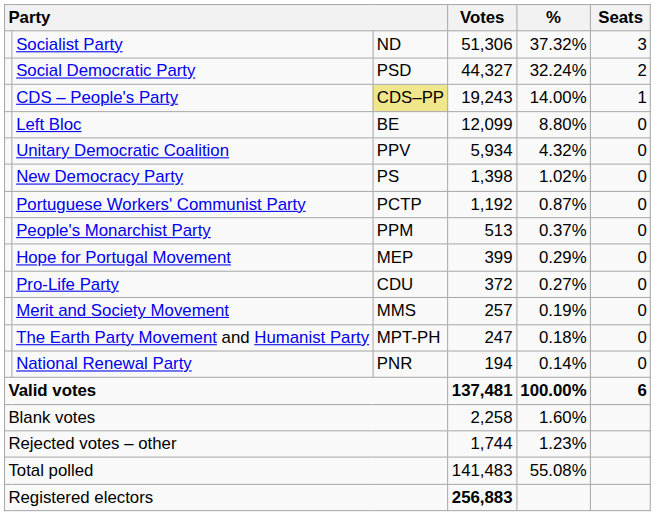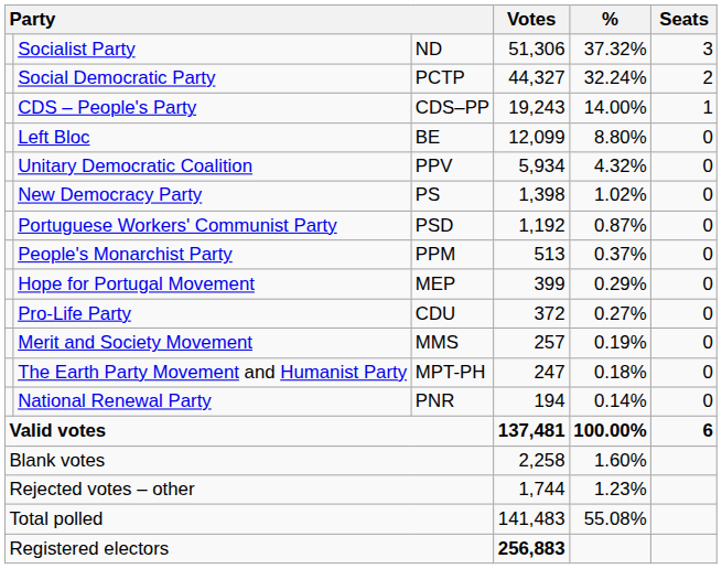Social Democratic Party | column 3: PSD -> PCTP
CDS – People's Party | column 3: khaki background -> no background
Portuguese Workers' Communist Party | column 3: PCTP -> PSD
